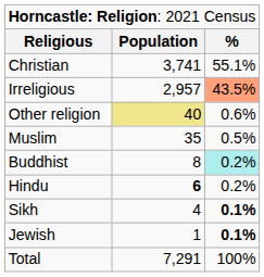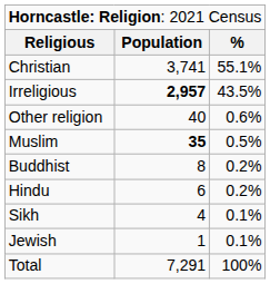Irreligious | column 2: normal -> bold
Irreligious | column 3: lightsalmon background -> no background
Other religion | column 2: khaki background -> no background
Muslim | column 2: normal -> bold
Buddhist | column 3: paleturquoise background -> no background
Hindu | column 2: bold -> normal
Sikh | column 3: bold -> normal
Jewish | column 3: bold -> normal
